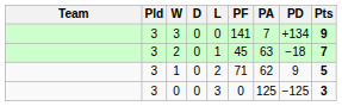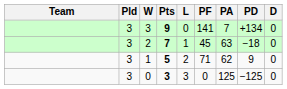columns swapped: D <-> Pts
